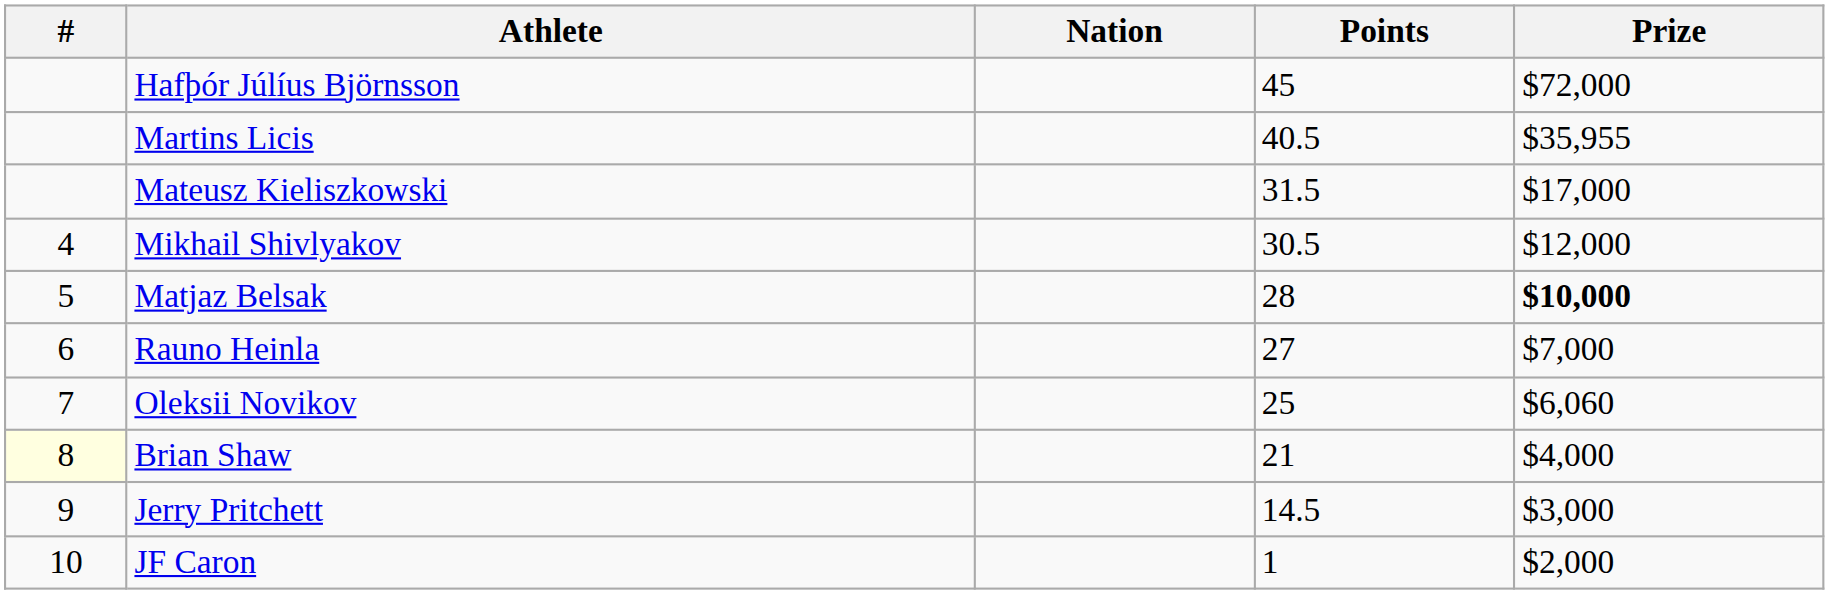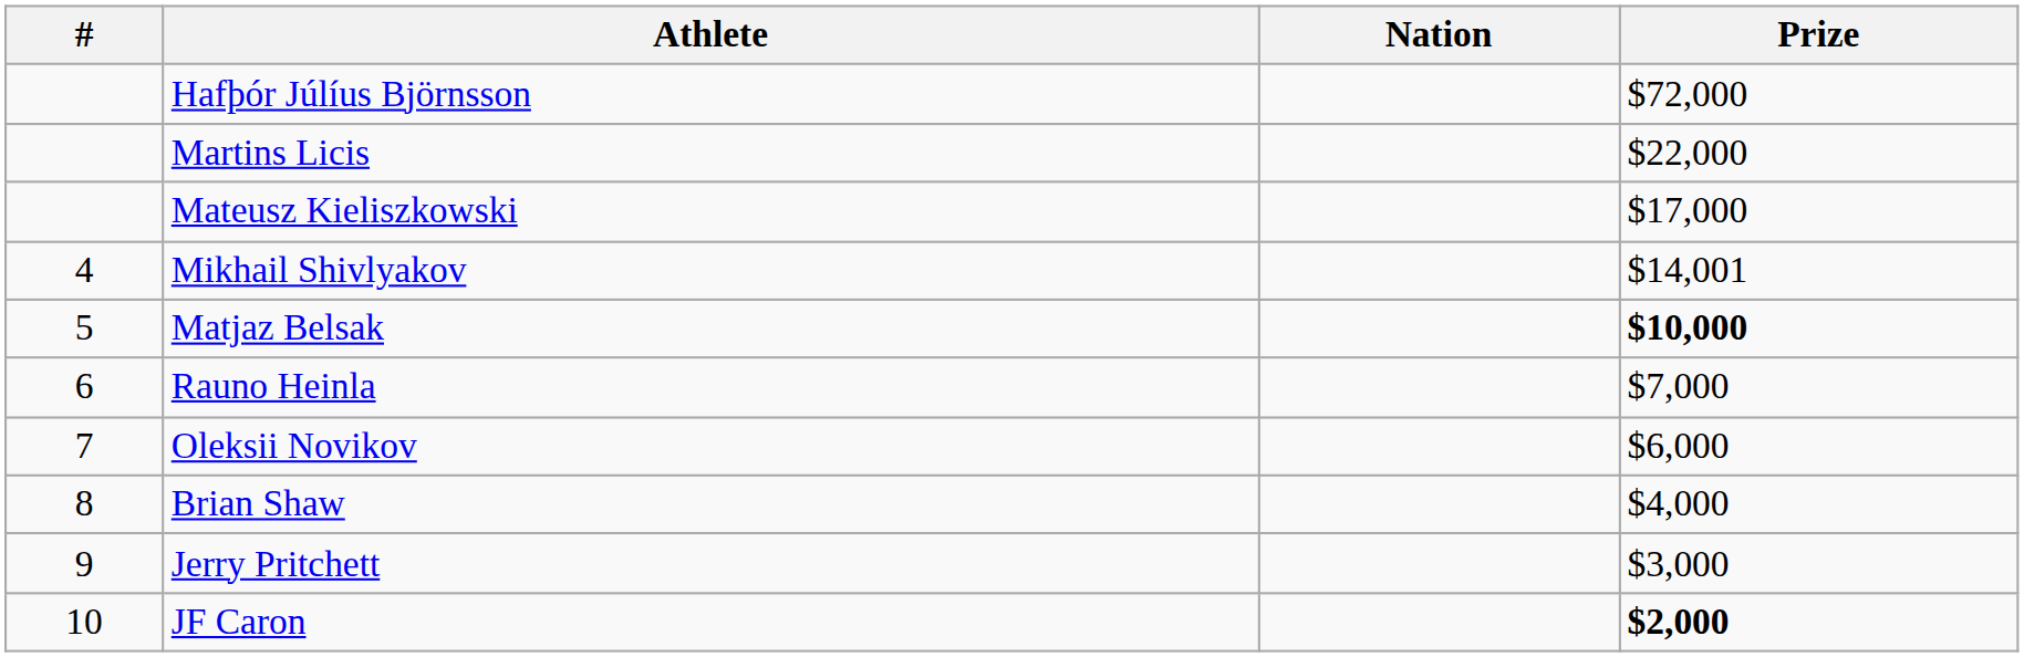- column: Points | 45 | 40.5 | 31.5 | 30.5 | 28 | 27 | 25 | 21 | 14.5 | 1
Martins Licis | Prize: $35,955 -> $22,000
Mikhail Shivlyakov | Prize: $12,000 -> $14,001
Oleksii Novikov | Prize: $6,060 -> $6,000
Brian Shaw | #: lightyellow background -> no background
JF Caron | Prize: normal -> bold
